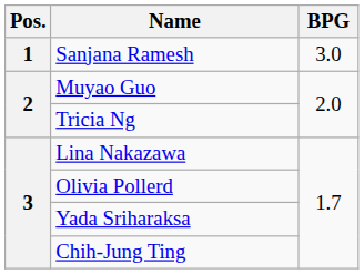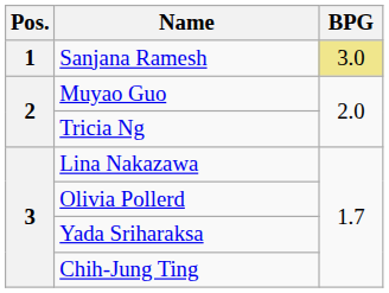Sanjana Ramesh | BPG: no background -> khaki background
